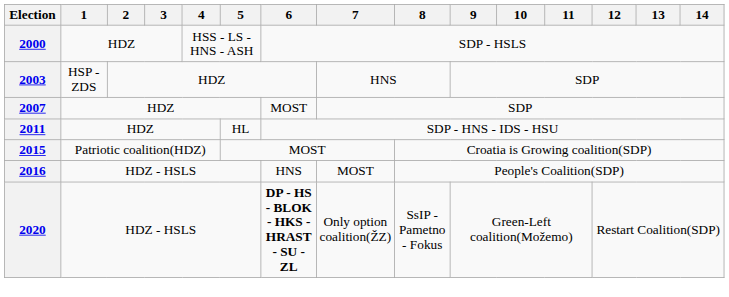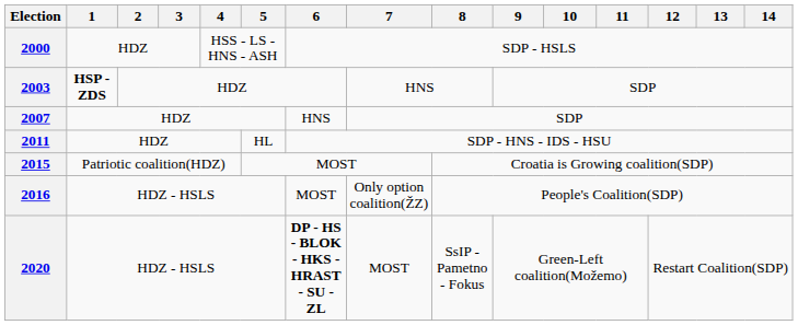2003 | 1: normal -> bold
2007 | 6: MOST -> HNS
2016 | 6: HNS -> MOST
2016 | 7: MOST -> Only option coalition(ŽZ)
2020 | 7: Only option coalition(ŽZ) -> MOST
